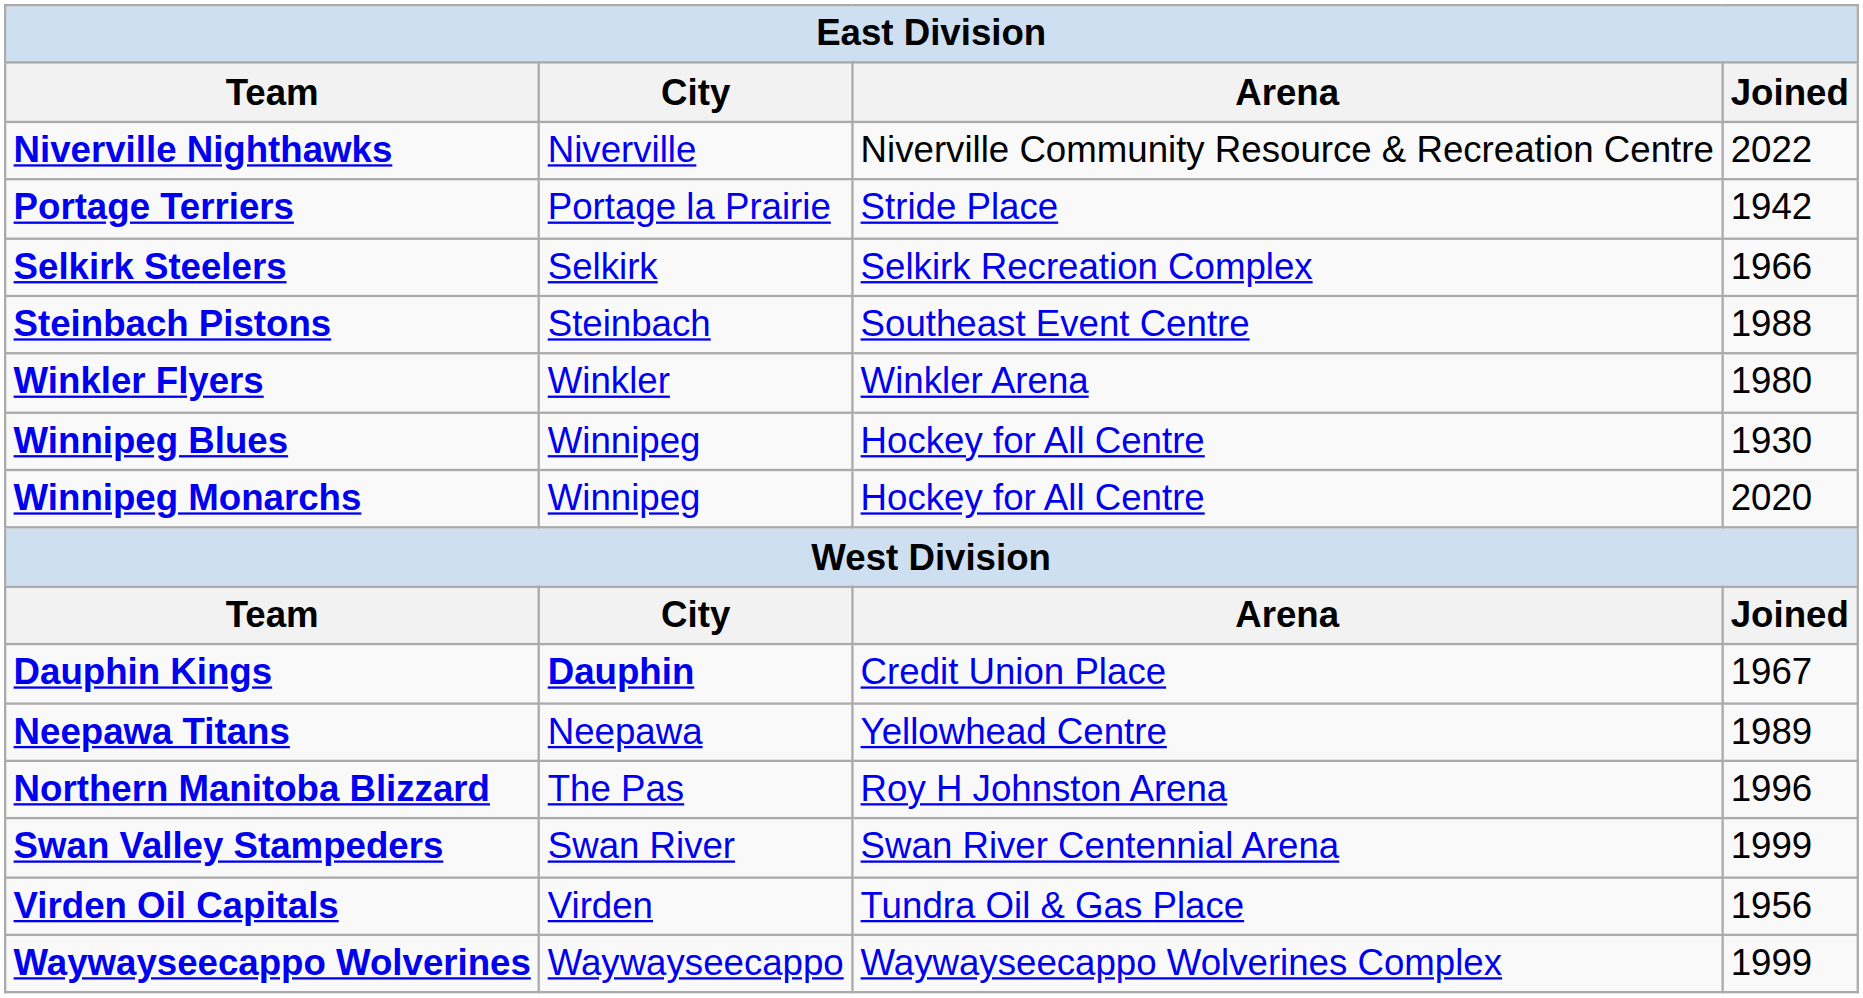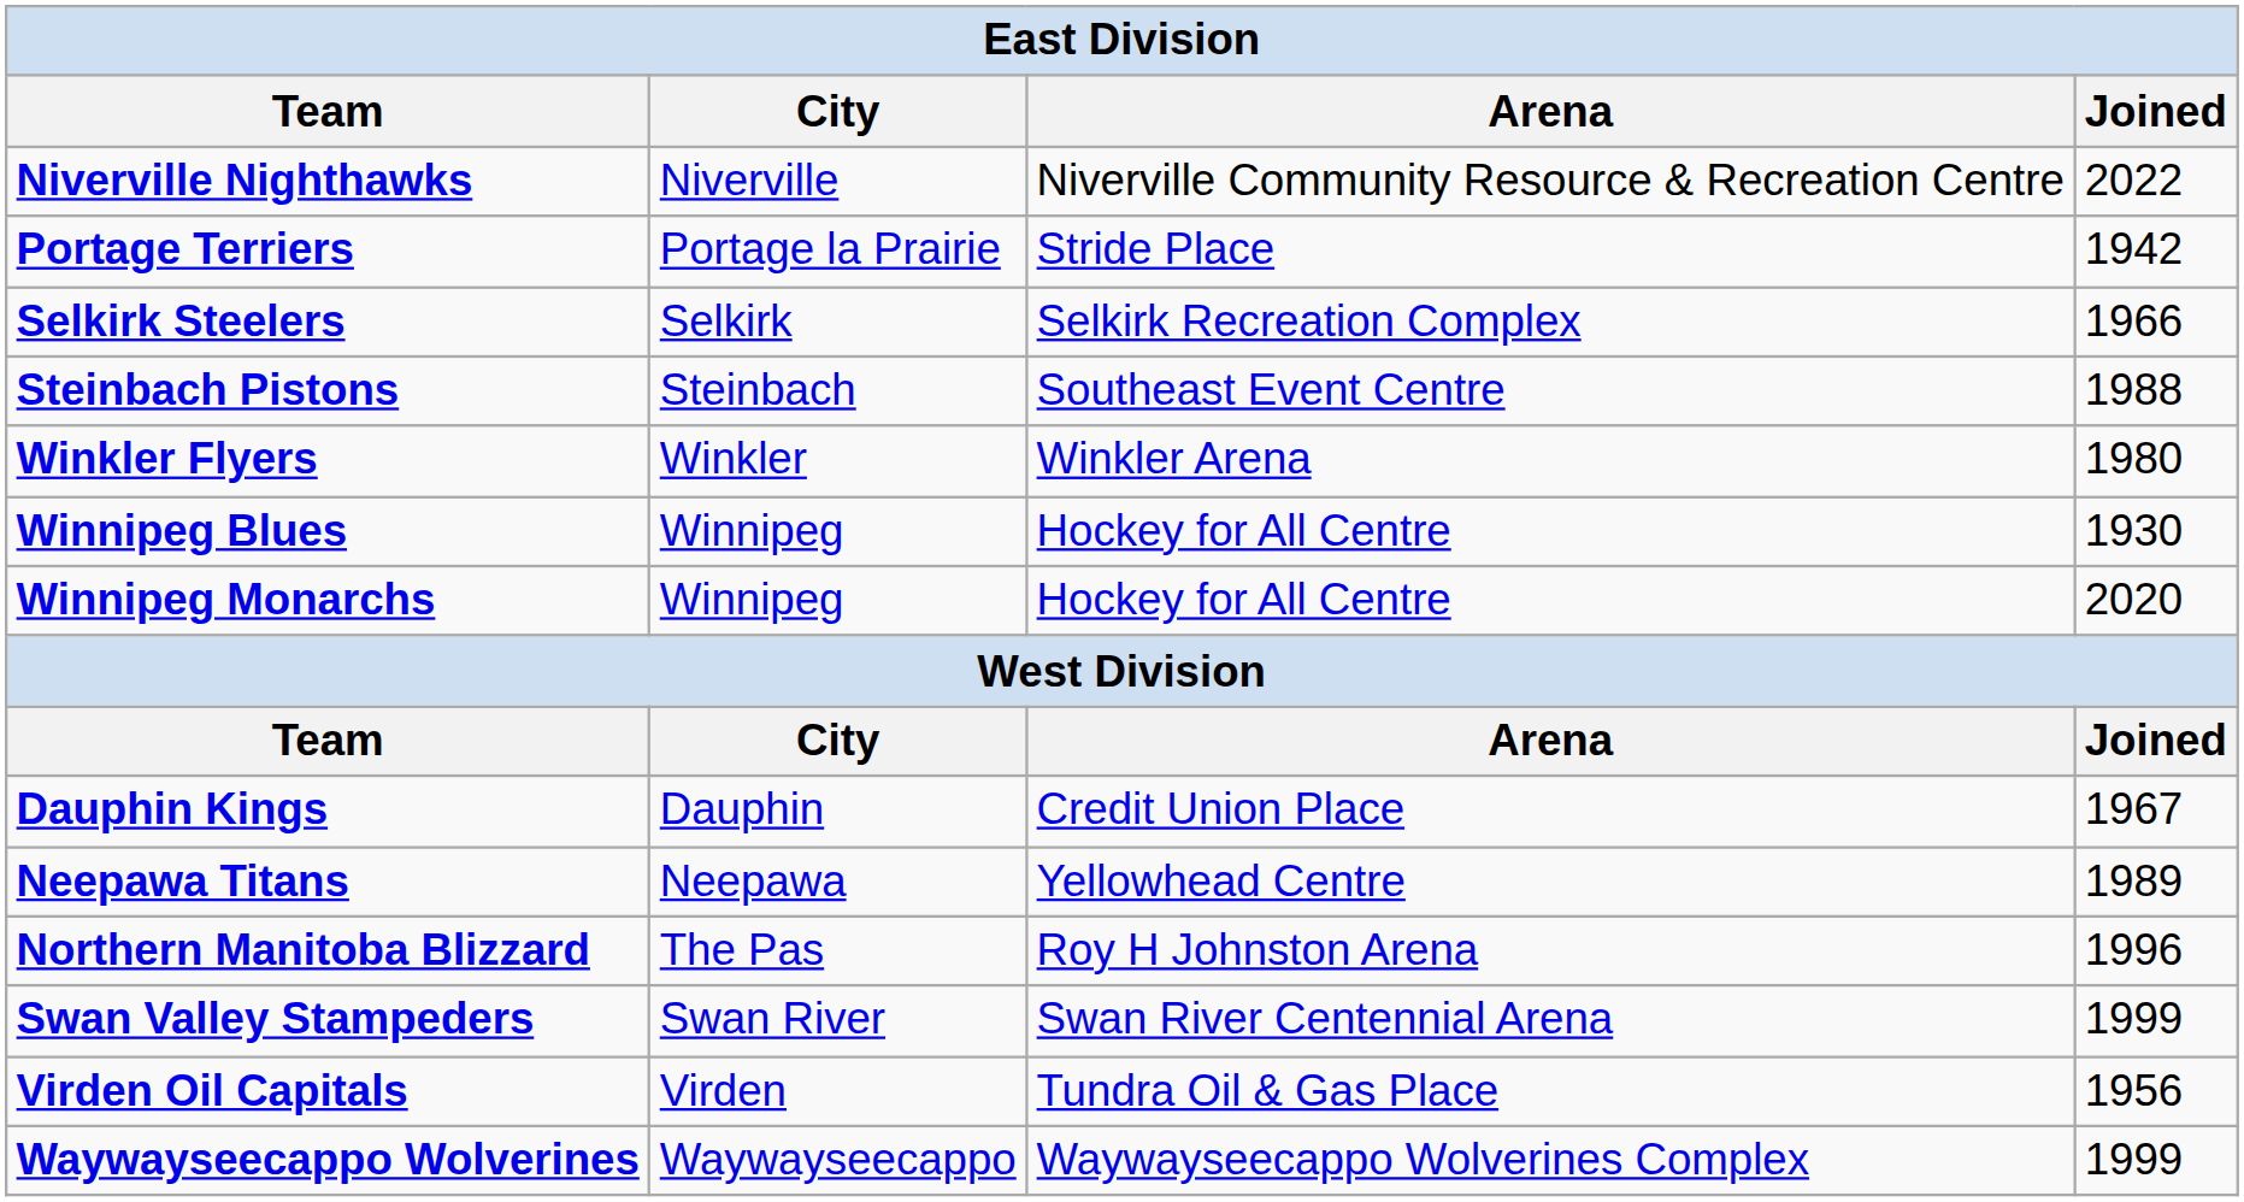Dauphin Kings | City: bold -> normal
